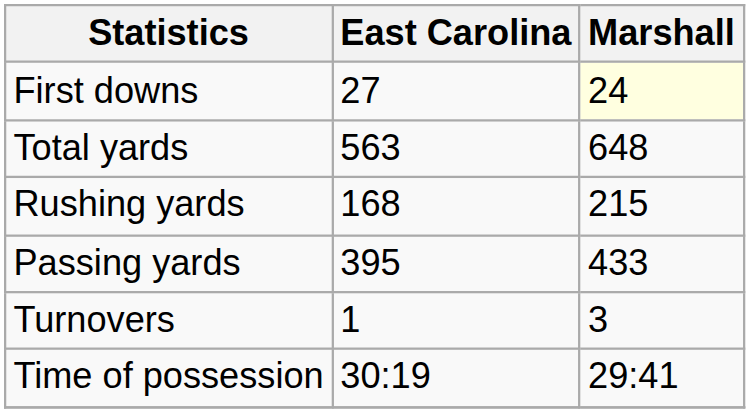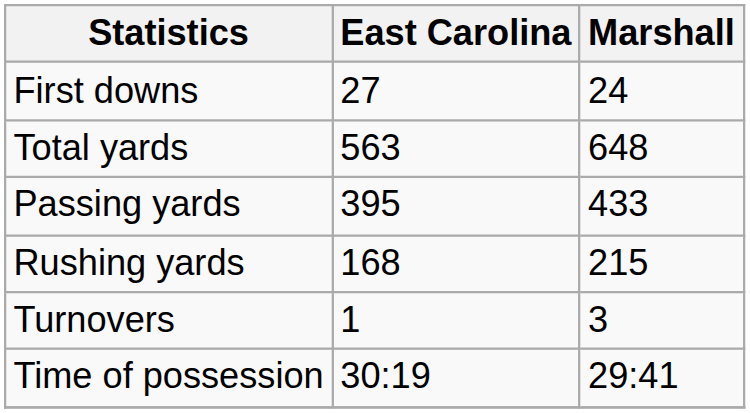First downs | Marshall: lightyellow background -> no background
rows swapped: Rushing yards <-> Passing yards
